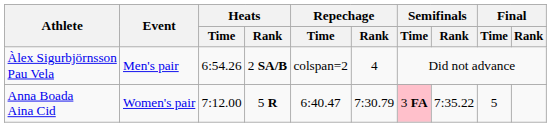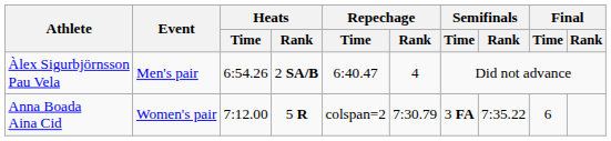Àlex Sigurbjörnsson Pau Vela | Repechage / Time: colspan=2 -> 6:40.47
Anna Boada Aina Cid | Repechage / Time: 6:40.47 -> colspan=2
Anna Boada Aina Cid | Semifinals / Time: pink background -> no background
Anna Boada Aina Cid | Final / Time: 5 -> 6
